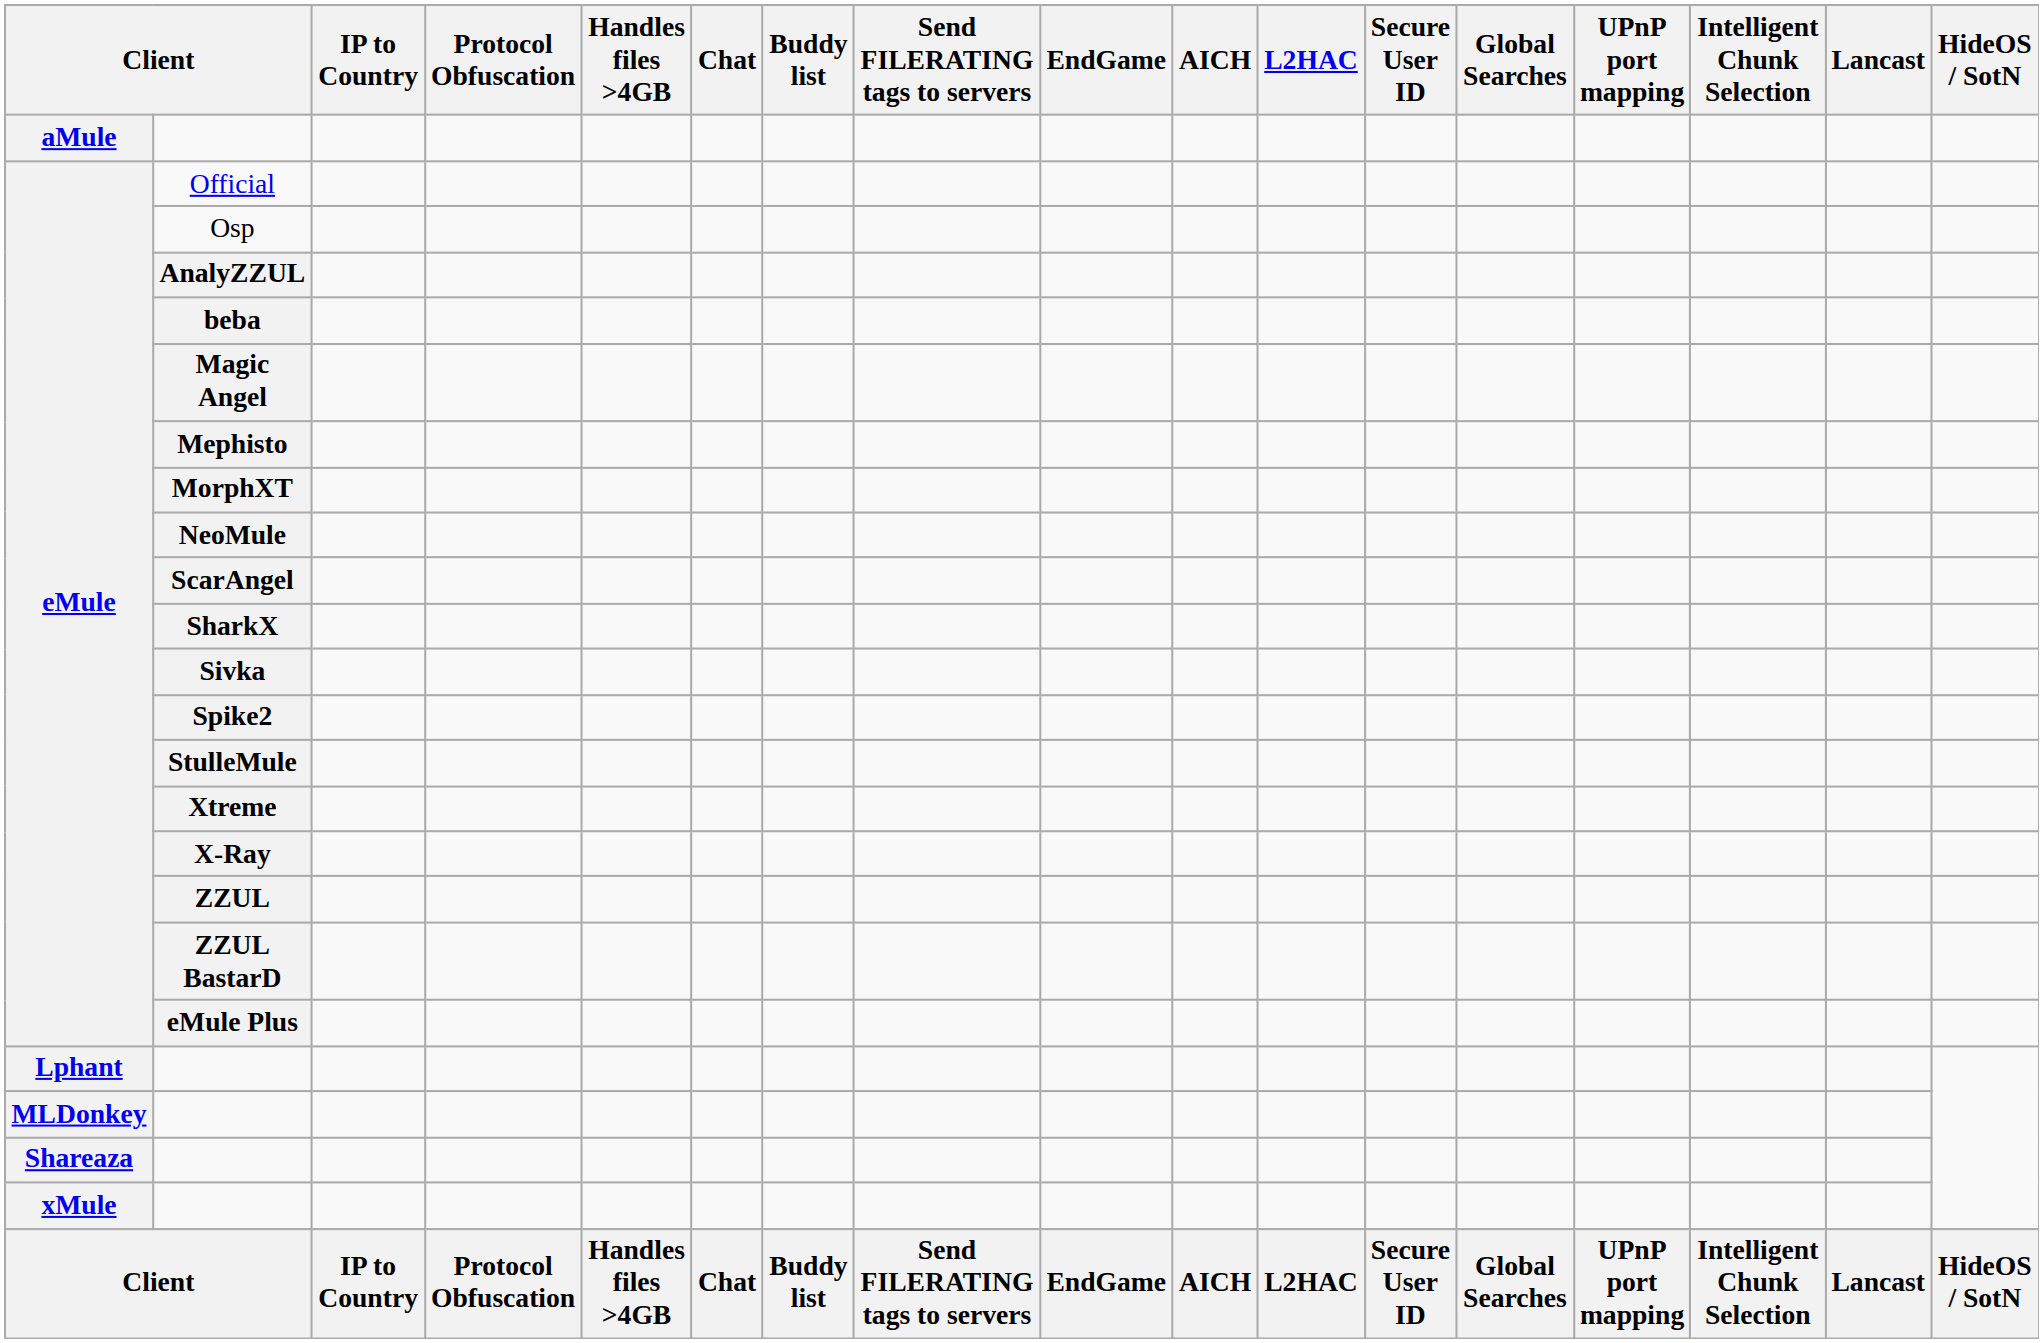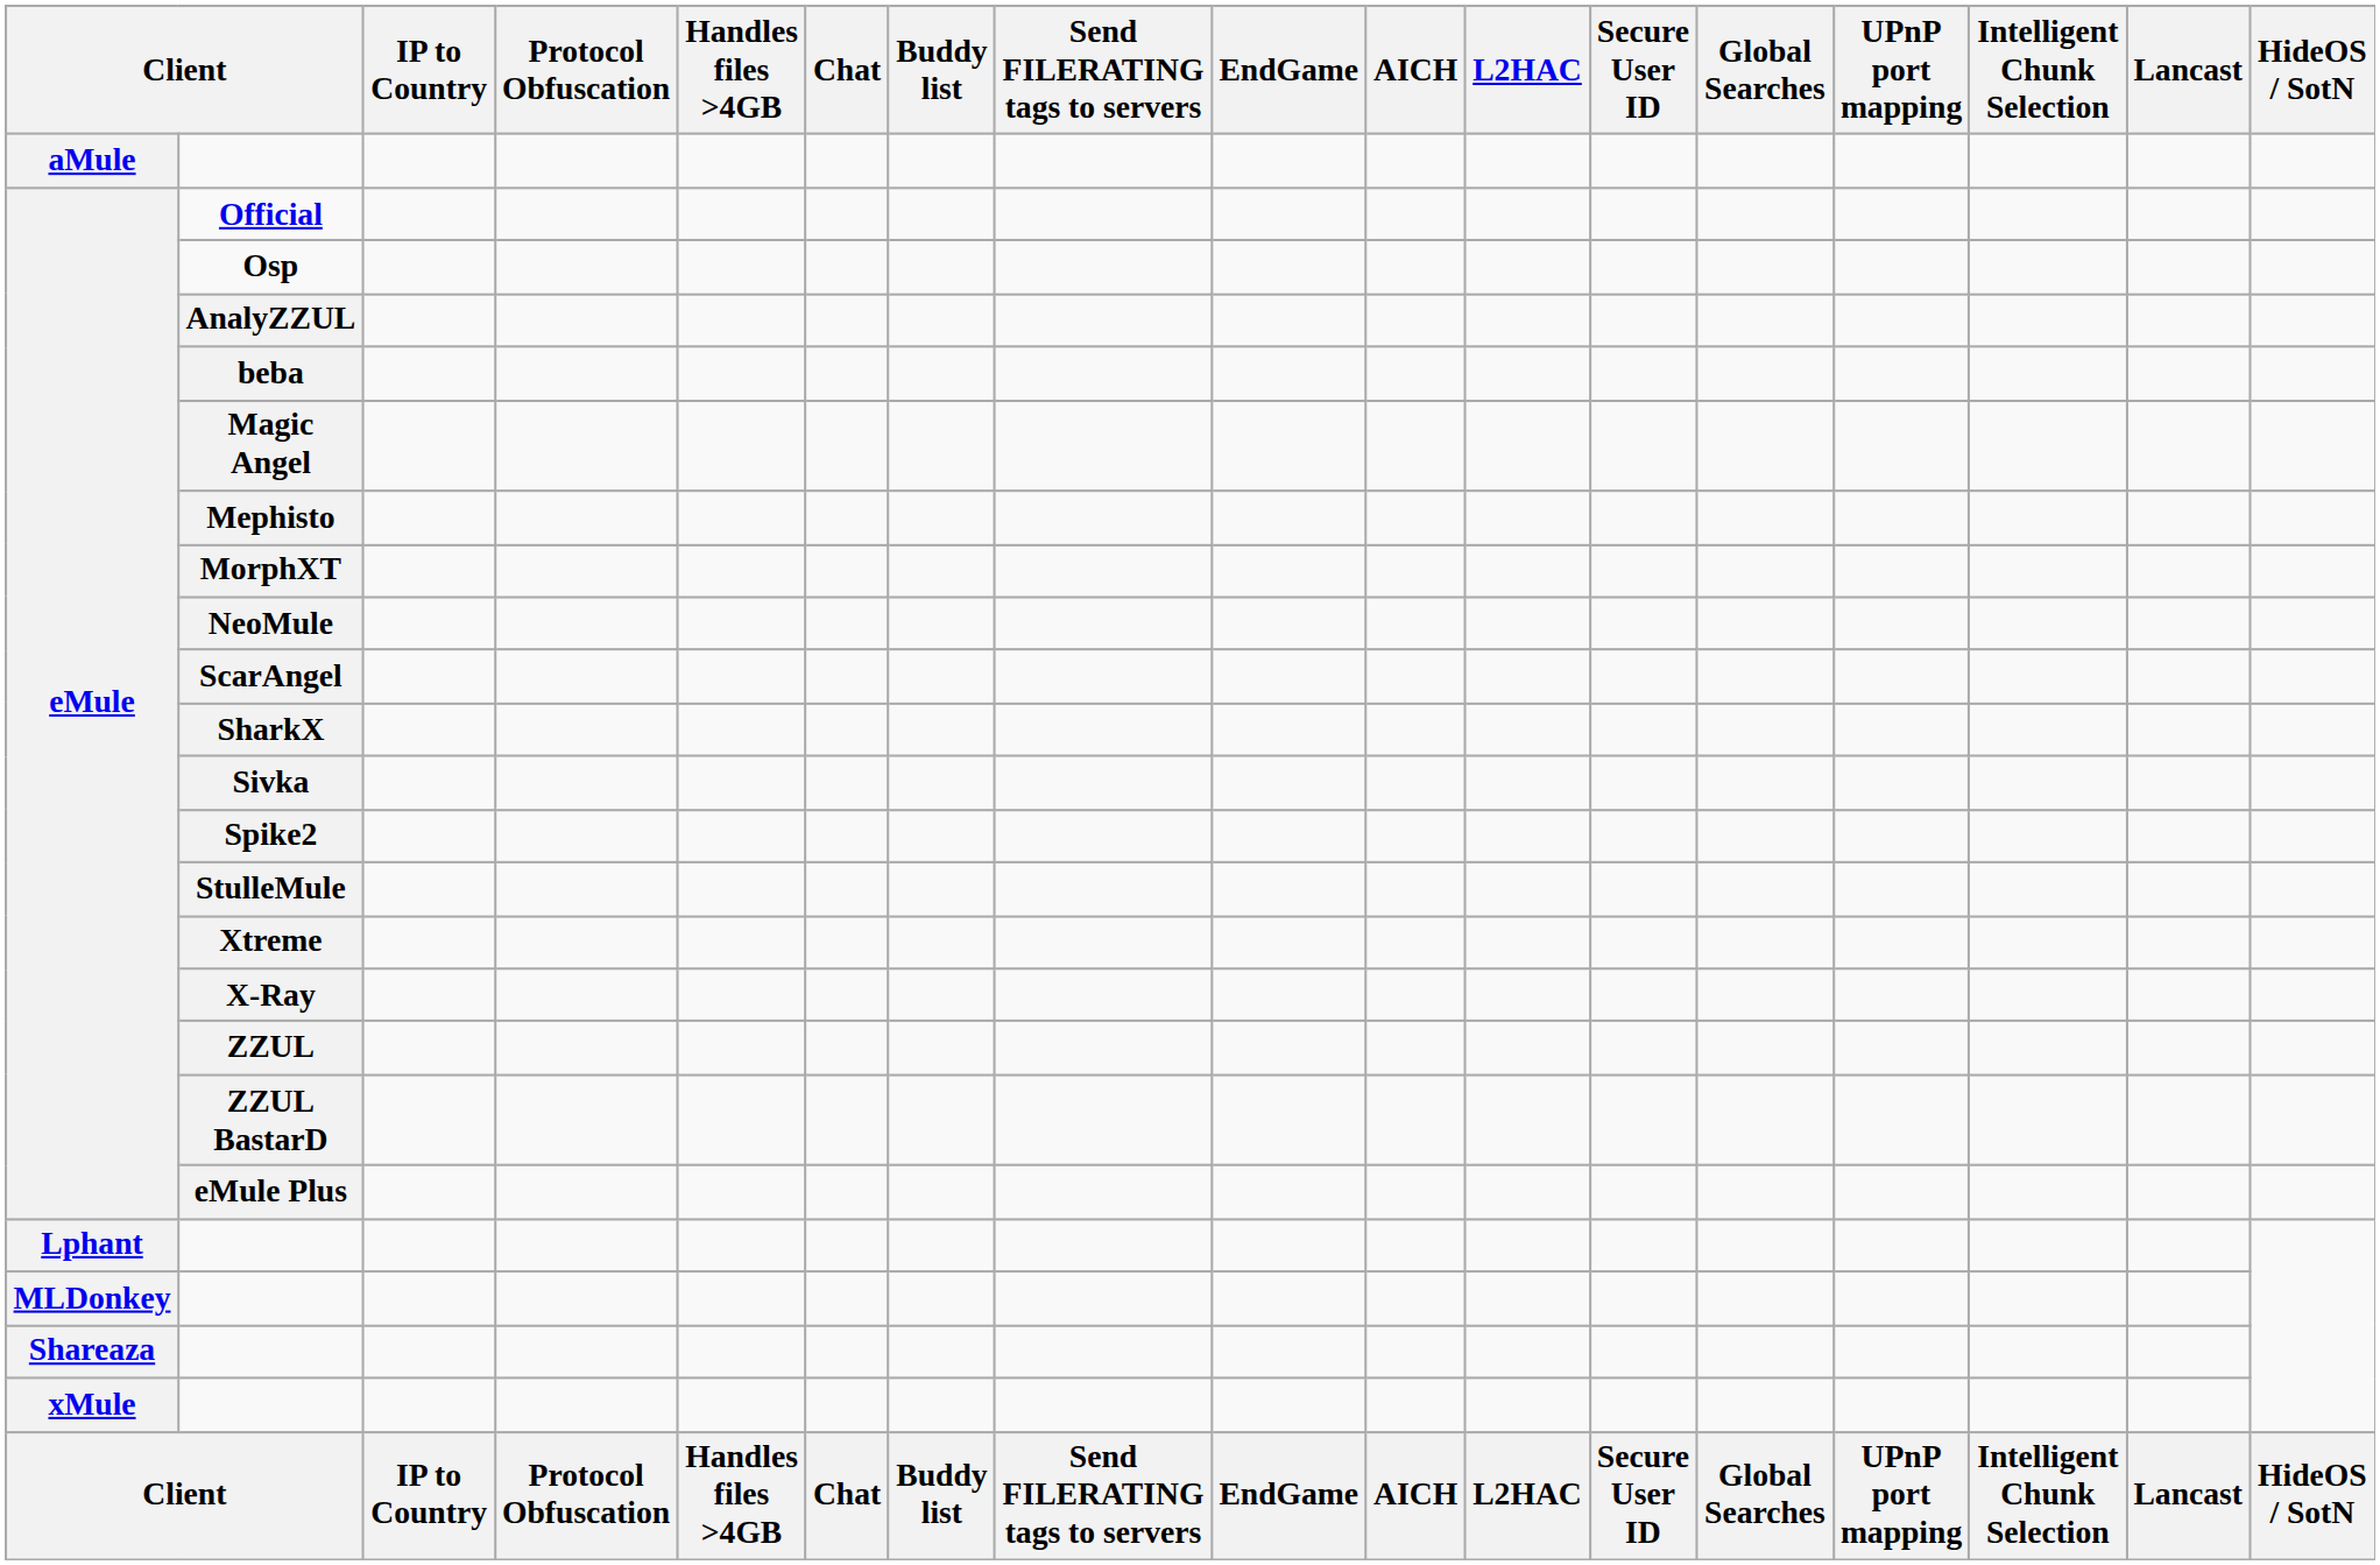Official | column 2: normal -> bold
Osp | column 2: normal -> bold
